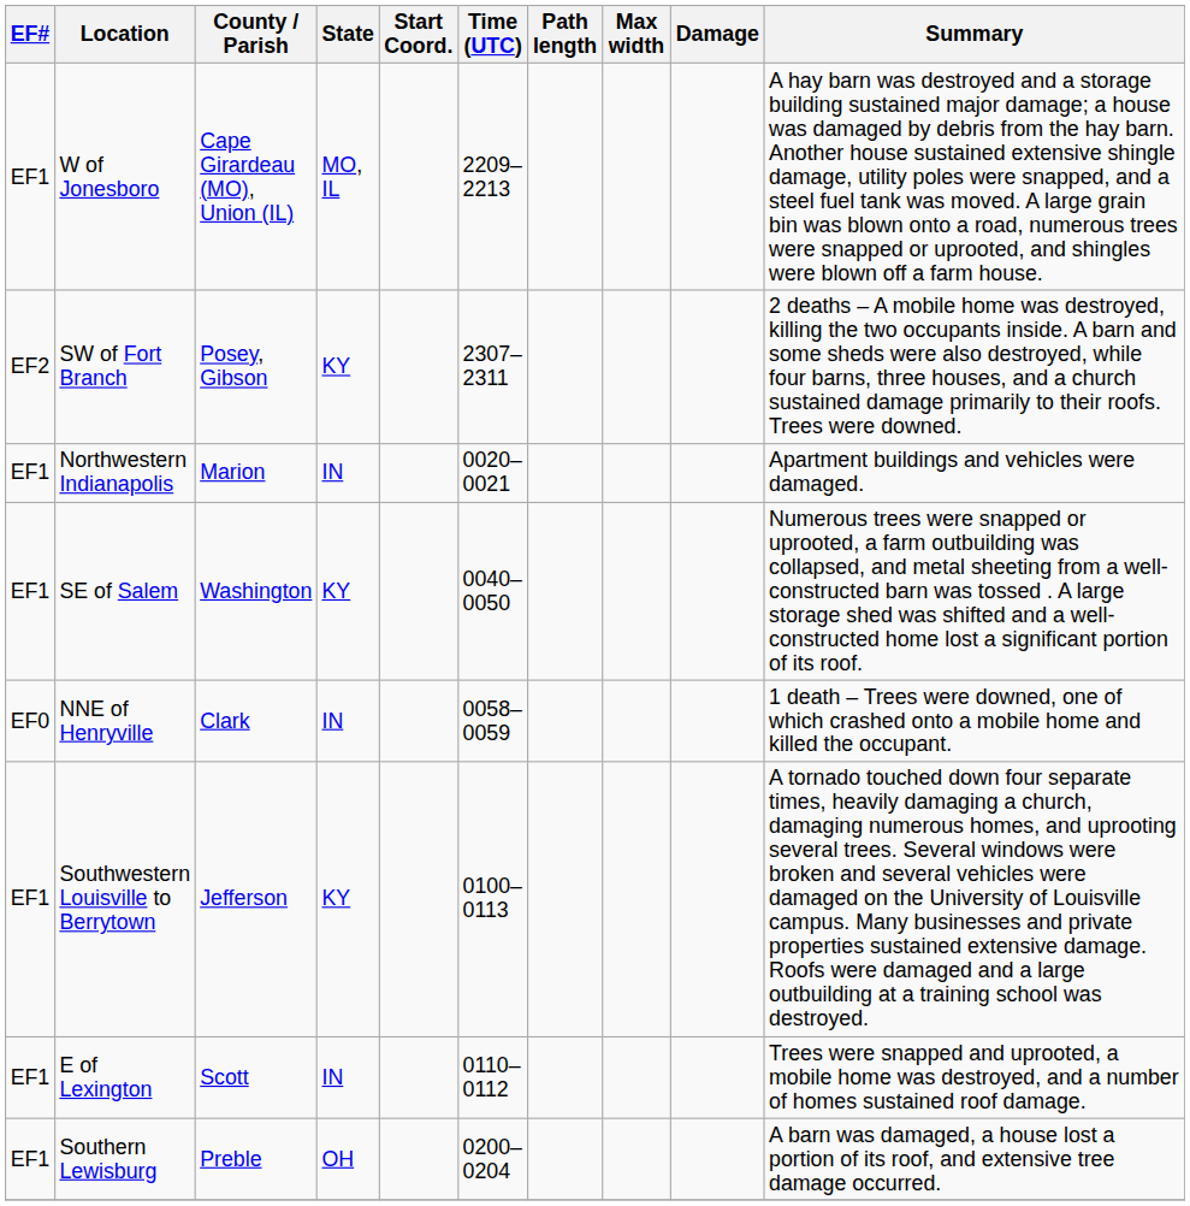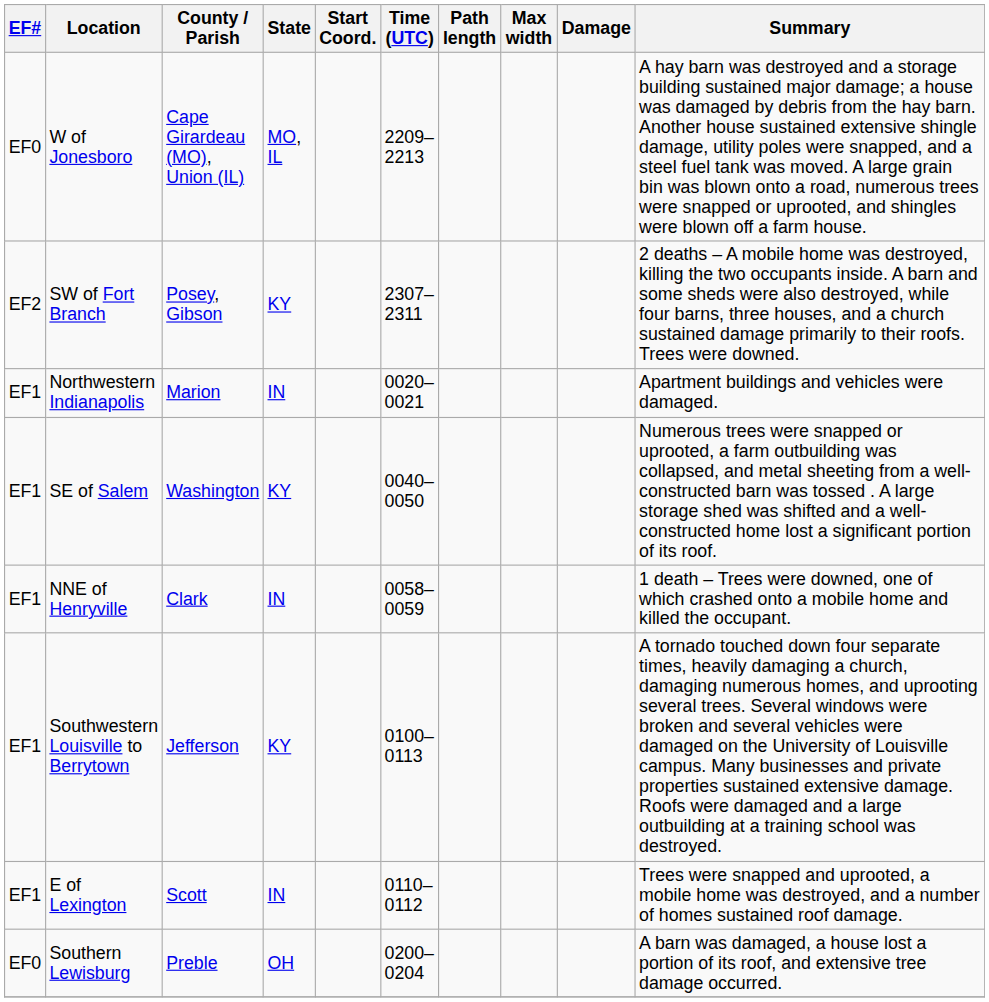W of Jonesboro | EF#: EF1 -> EF0
NNE of Henryville | EF#: EF0 -> EF1
Southern Lewisburg | EF#: EF1 -> EF0
